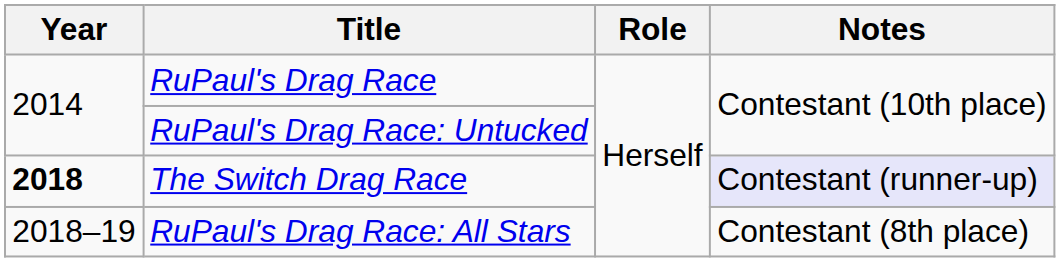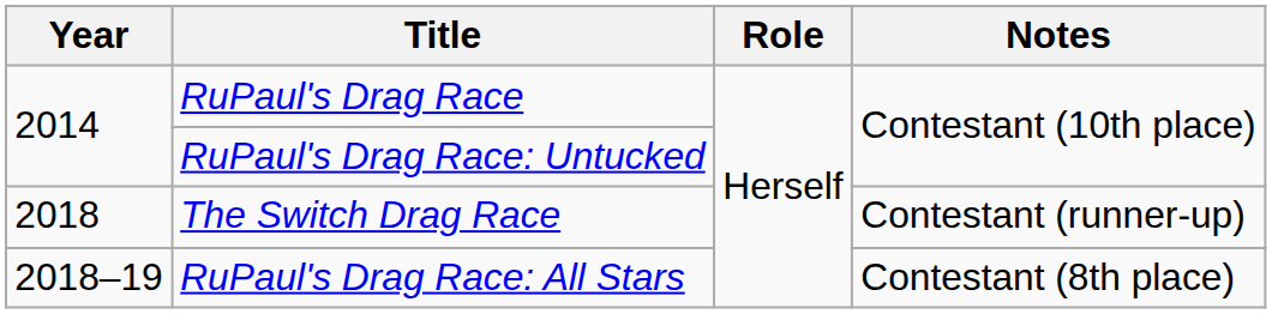The Switch Drag Race | Year: bold -> normal
The Switch Drag Race | Notes: lavender background -> no background
